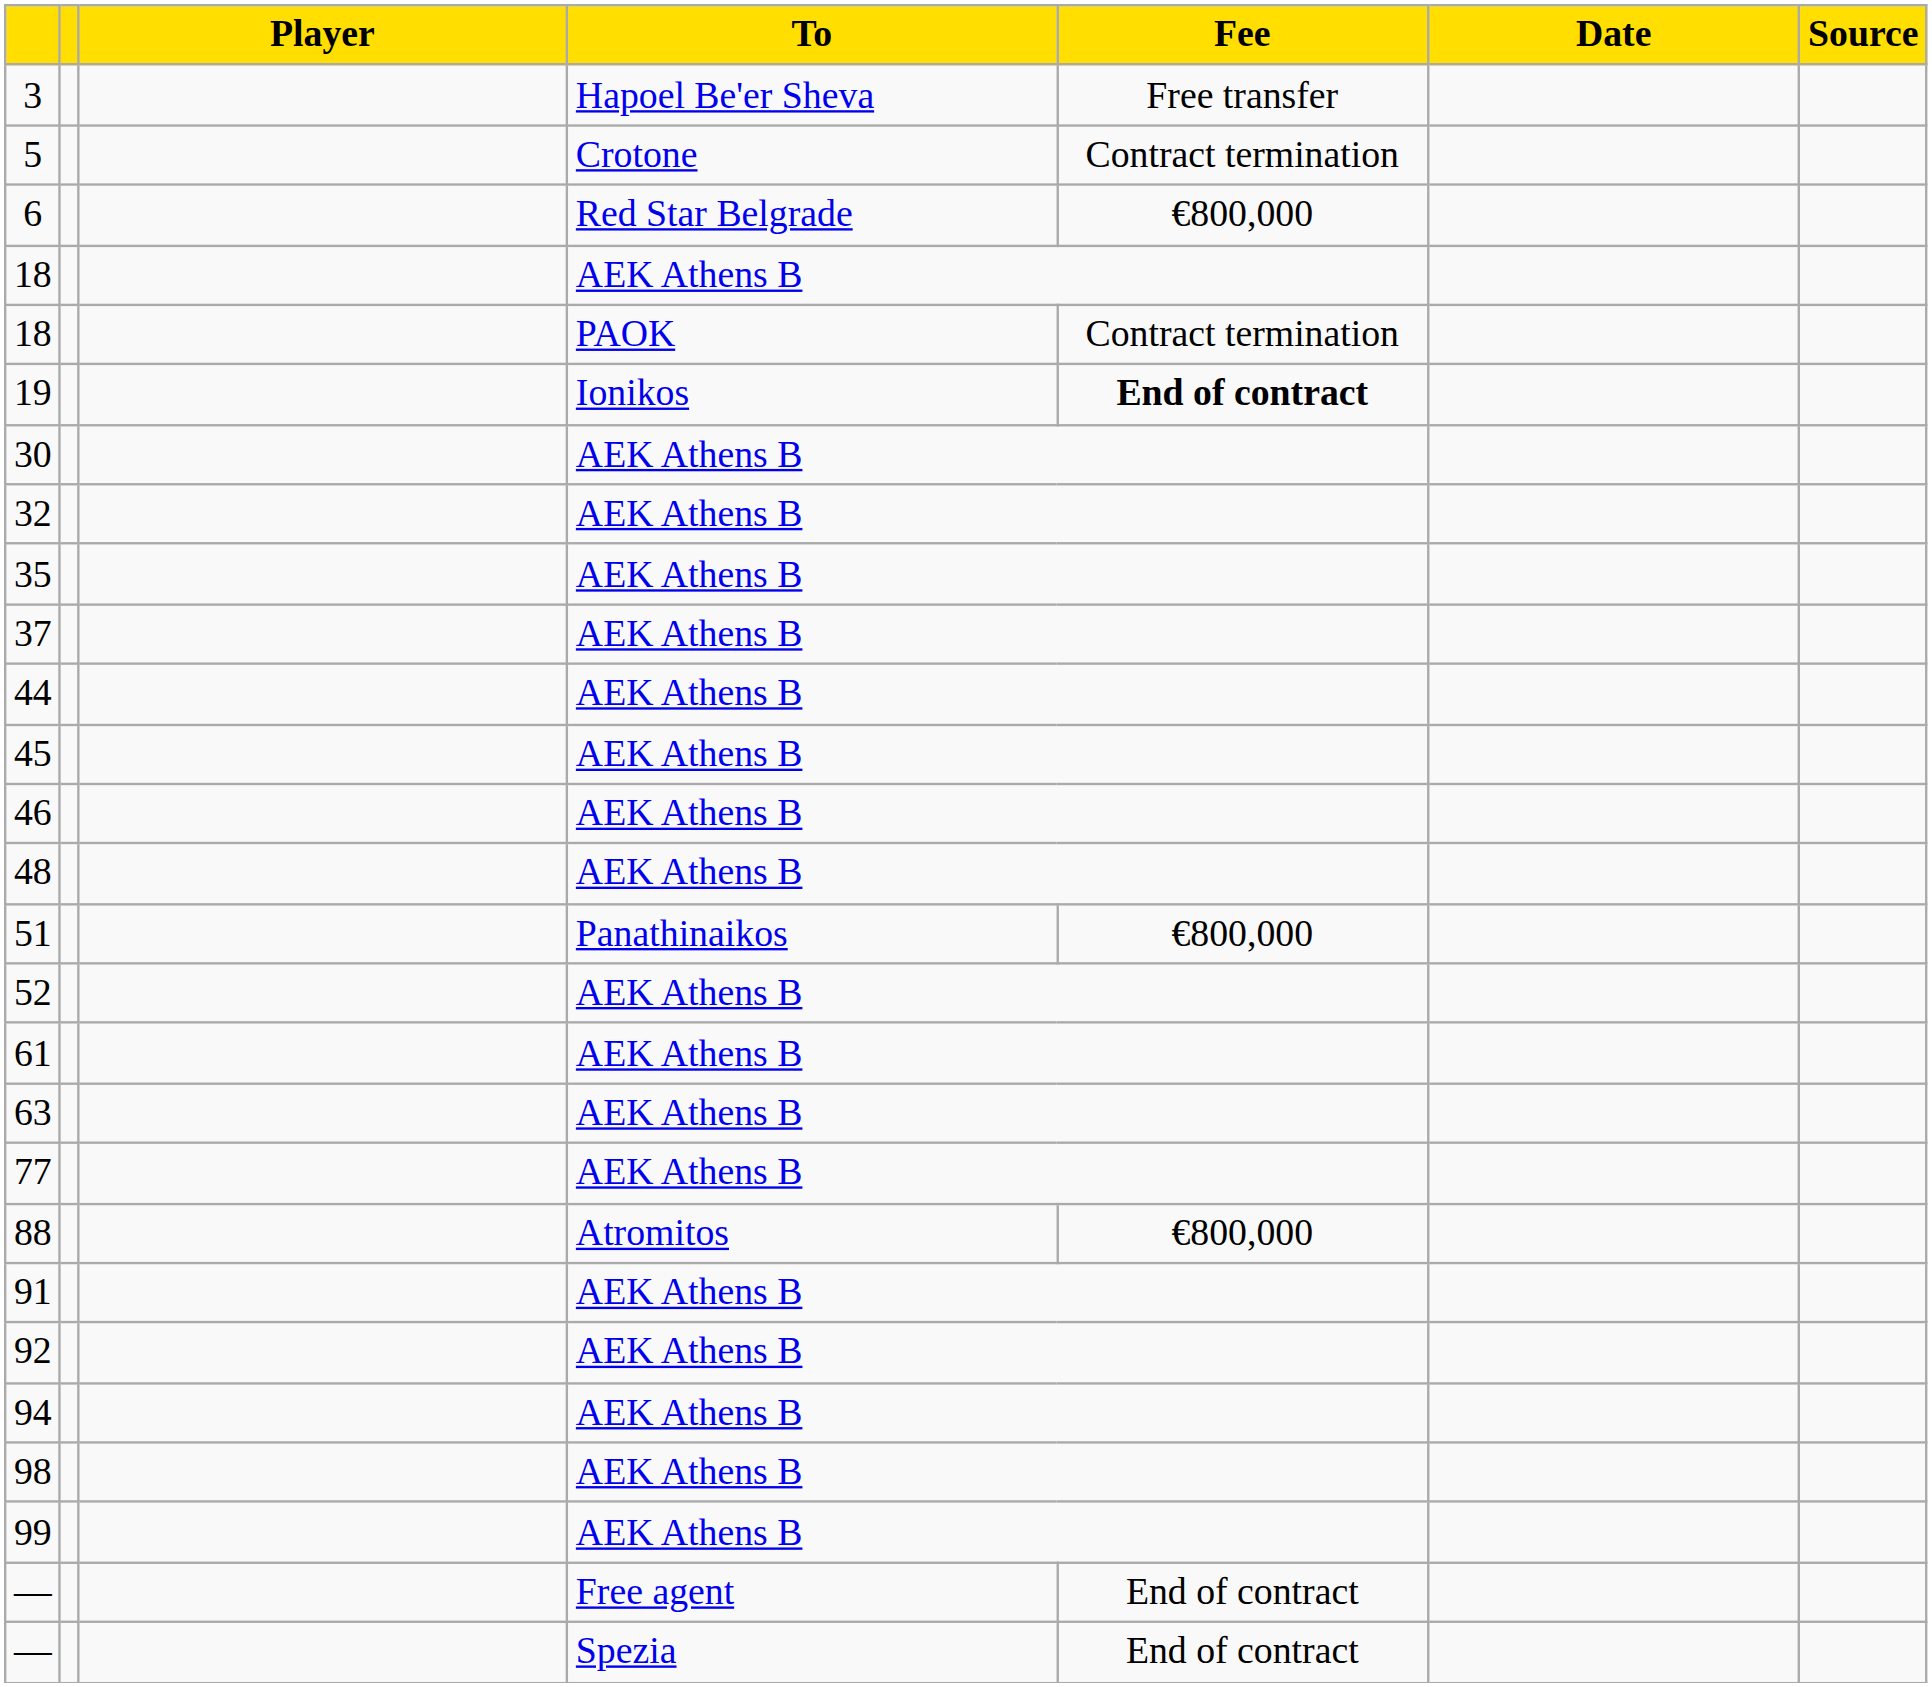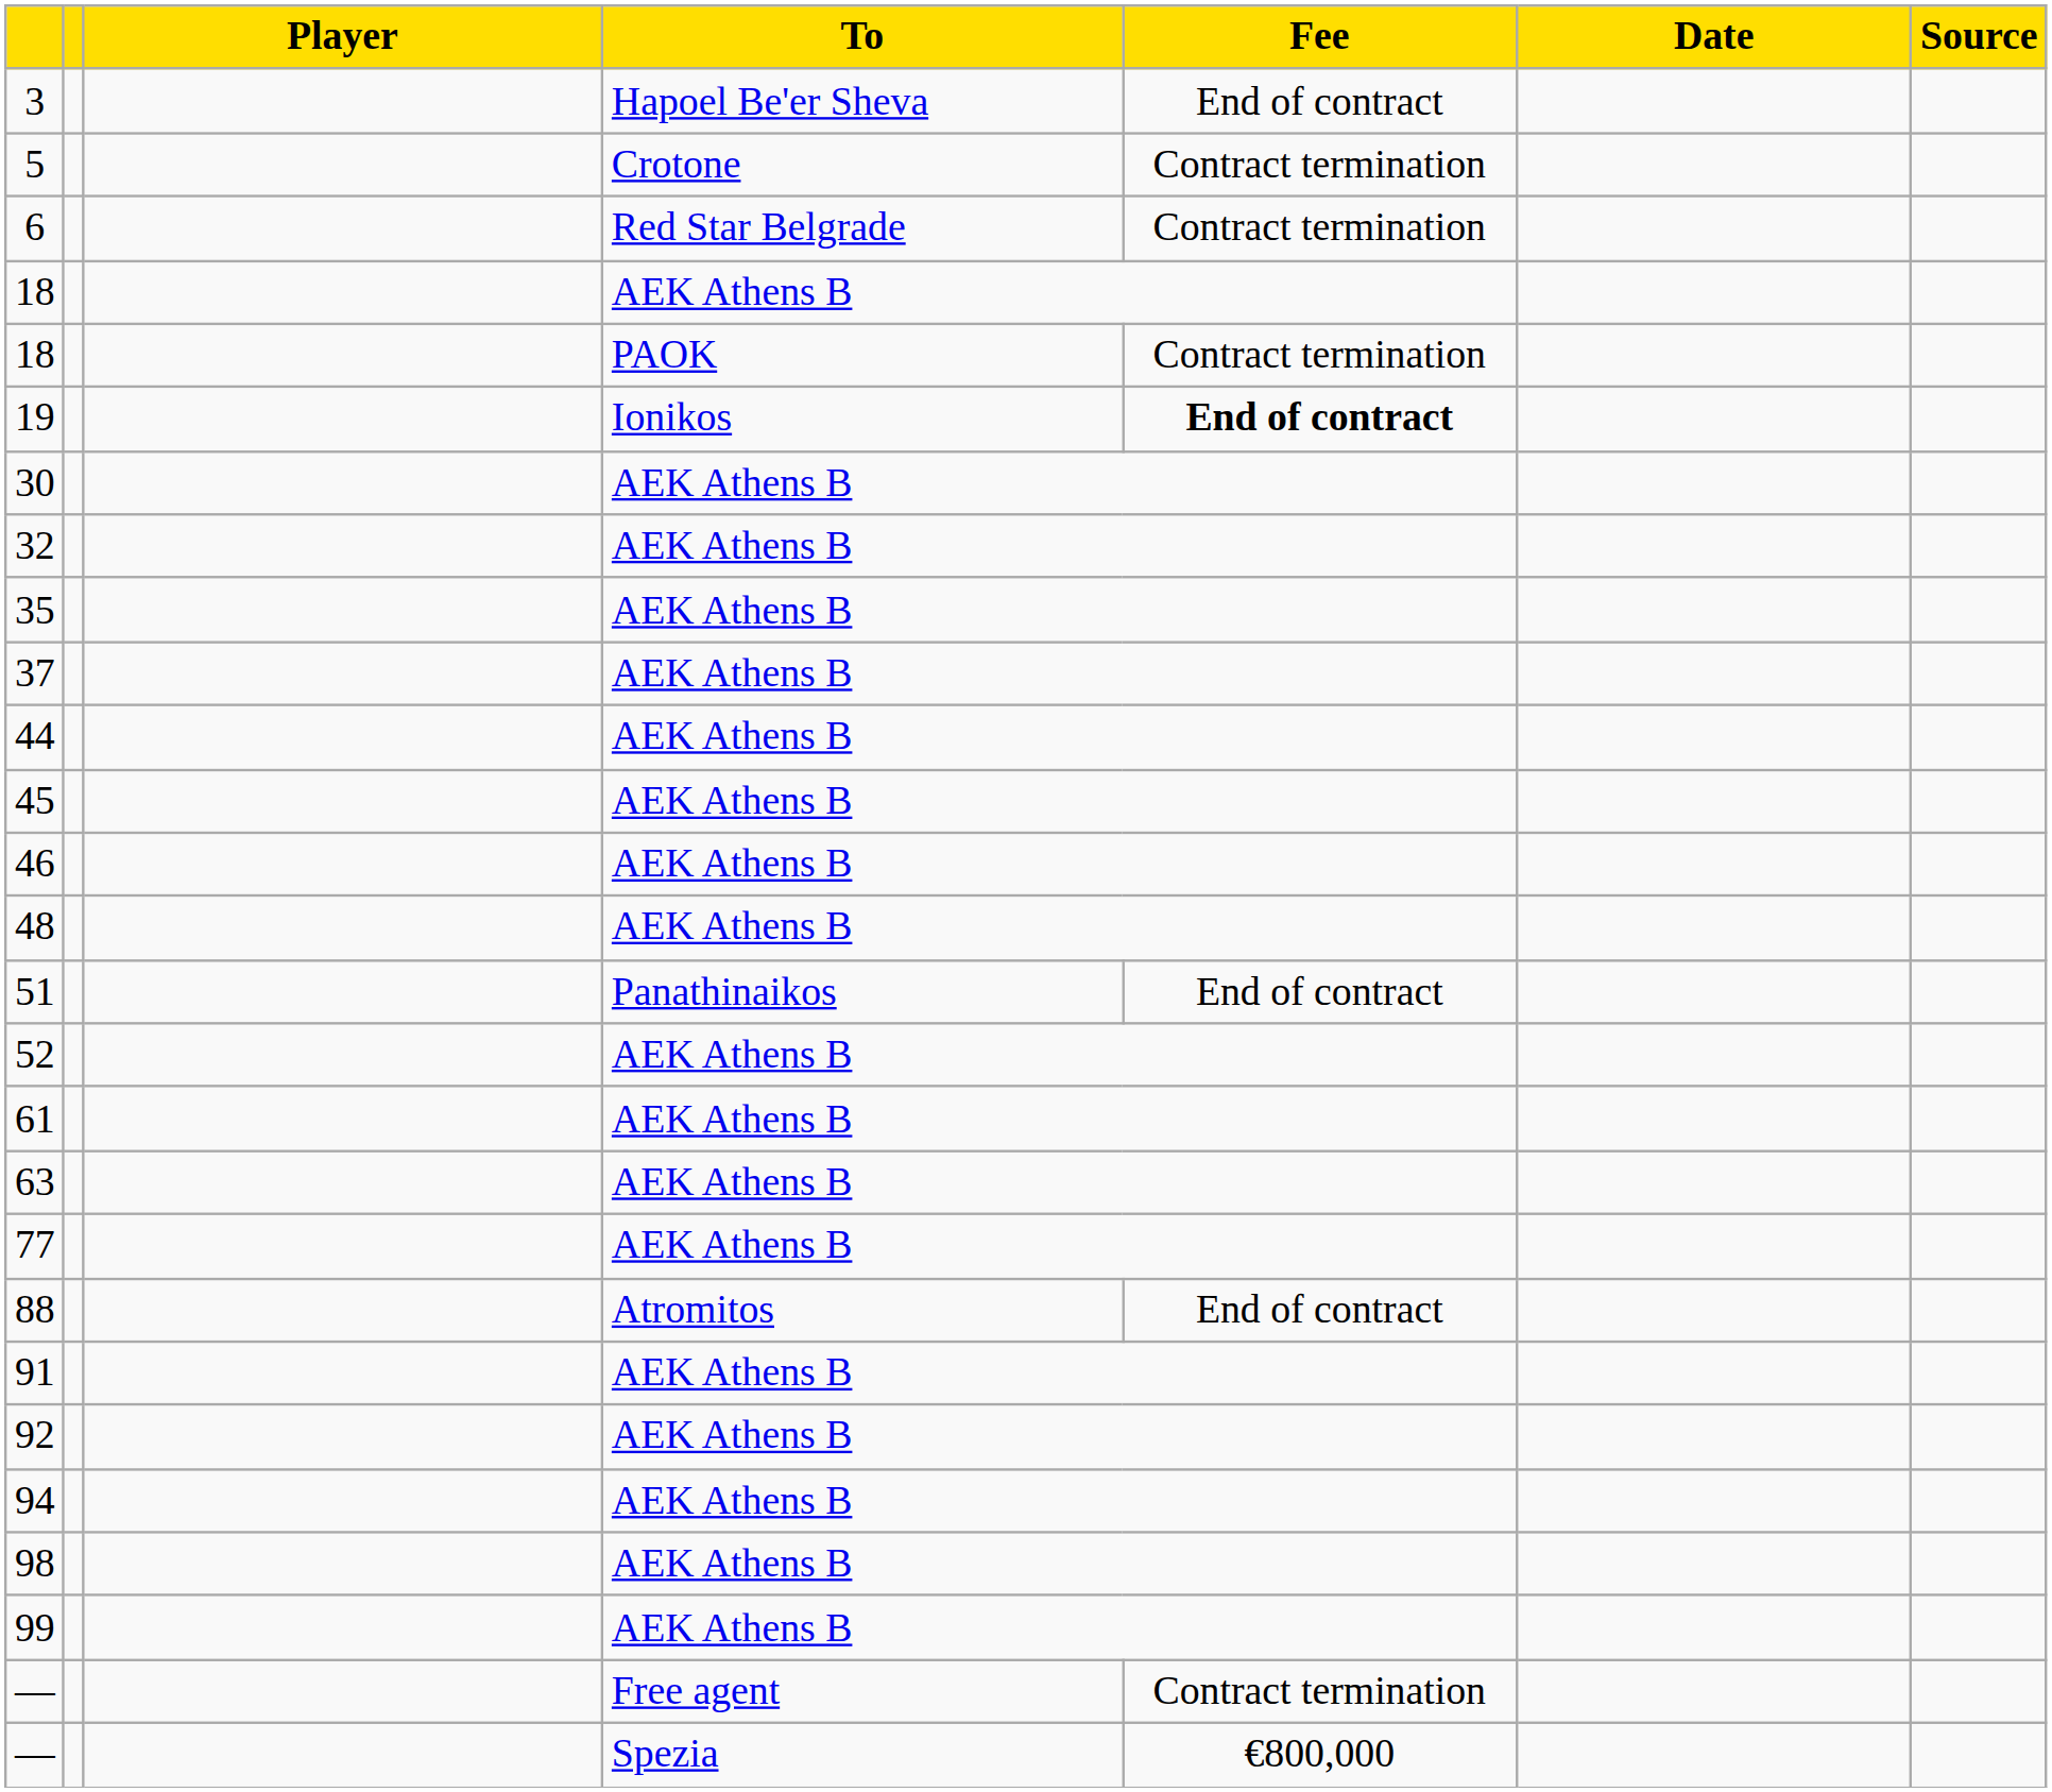3 | Fee: Free transfer -> End of contract
6 | Fee: €800,000 -> Contract termination
51 | Fee: €800,000 -> End of contract
88 | Fee: €800,000 -> End of contract
— / Free agent | Fee: End of contract -> Contract termination
— / Spezia | Fee: End of contract -> €800,000
